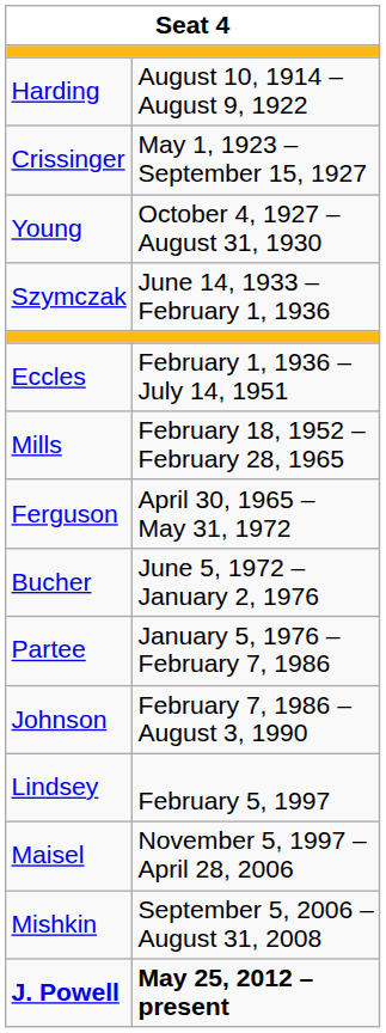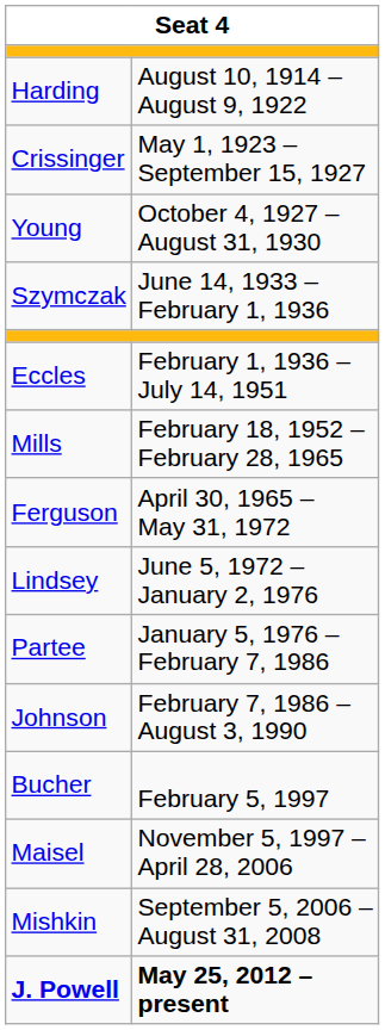row 11 | column 1: Bucher -> Lindsey
row 14 | column 1: Lindsey -> Bucher
